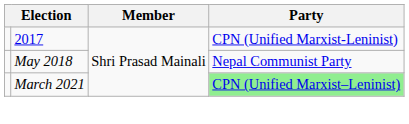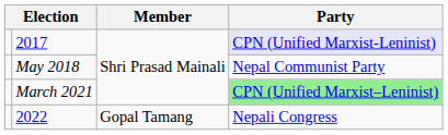2017 | Party: no background -> lavender background
+ row: 2022 | Gopal Tamang | Nepali Congress
